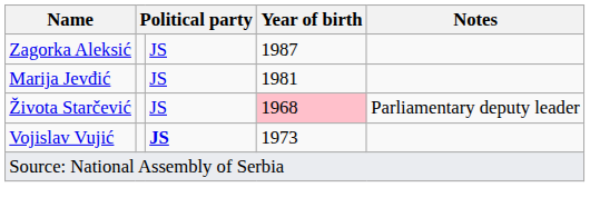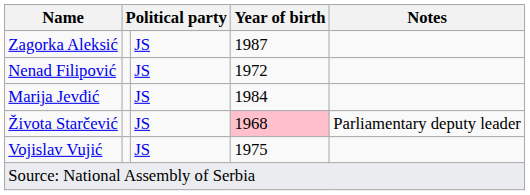+ row: Nenad Filipović | JS | 1972
Marija Jevđić | Year of birth: 1981 -> 1984
Vojislav Vujić | column 3: bold -> normal
Vojislav Vujić | Year of birth: 1973 -> 1975
